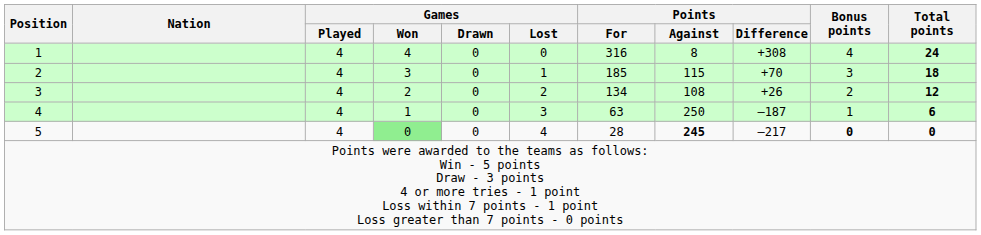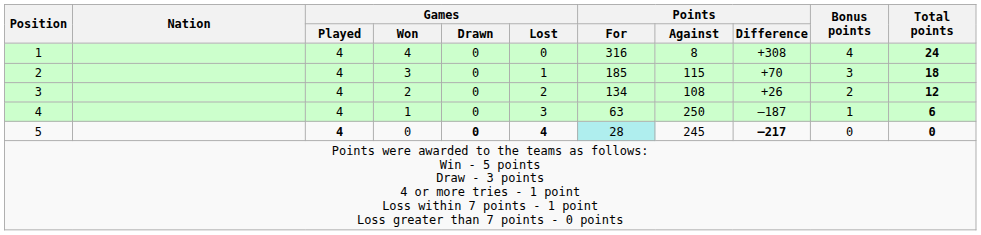5 | Games / Played: normal -> bold
5 | Games / Won: lightgreen background -> no background
5 | Games / Drawn: normal -> bold
5 | Games / Lost: normal -> bold
5 | Points / For: no background -> paleturquoise background
5 | Points / Against: bold -> normal
5 | Points / Difference: normal -> bold
5 | Bonus points: bold -> normal
